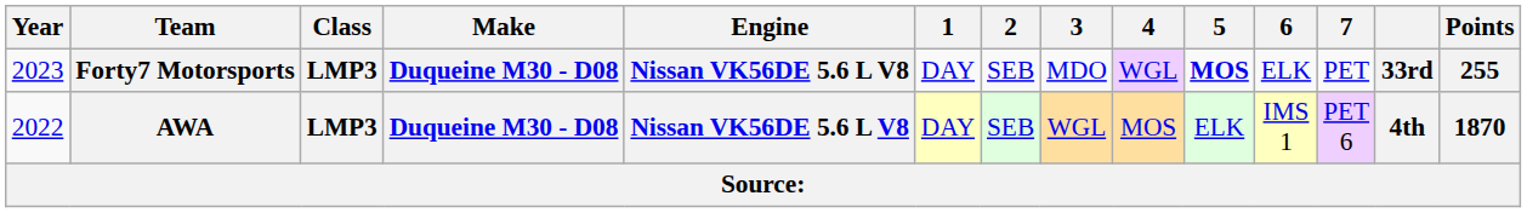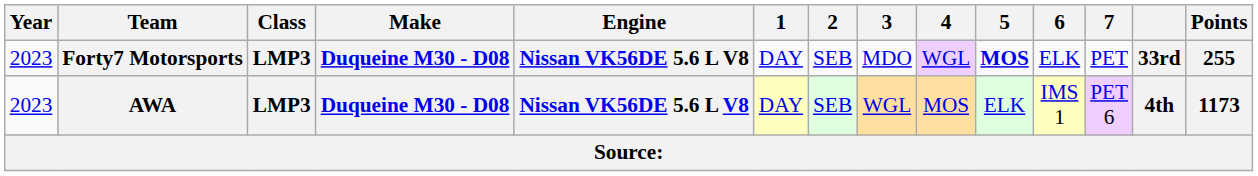AWA | Year: 2022 -> 2023
AWA | Points: 1870 -> 1173
